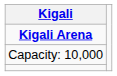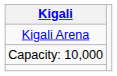Kigali Arena | Kigali: bold -> normal
